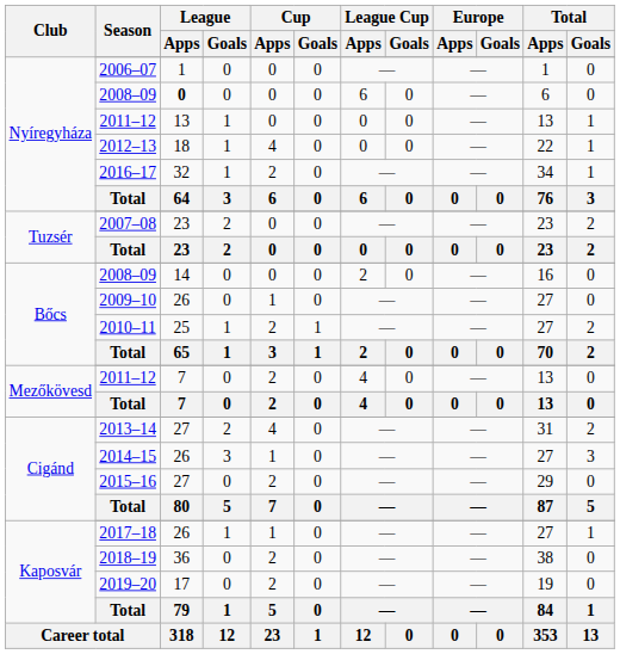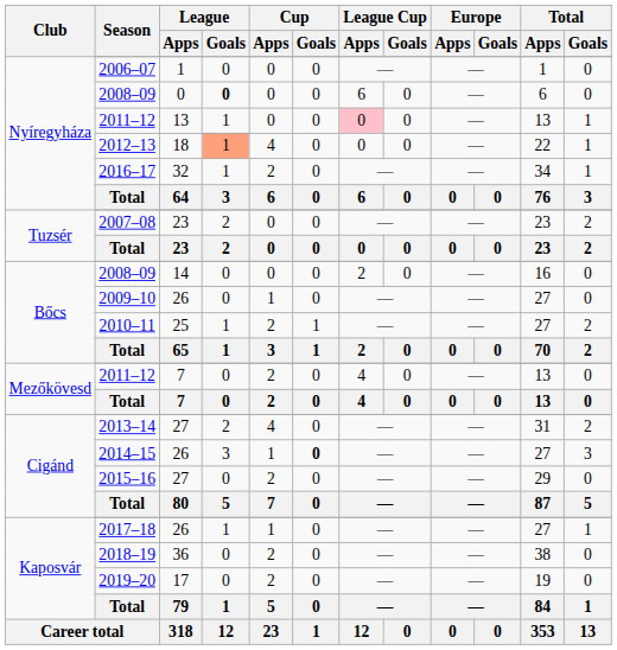Nyíregyháza / 2008–09 | League / Apps: bold -> normal
Nyíregyháza / 2008–09 | League / Goals: normal -> bold
Nyíregyháza / 2011–12 | League Cup / Apps: no background -> pink background
2012–13 | League / Goals: no background -> lightsalmon background
2014–15 | Cup / Goals: normal -> bold
